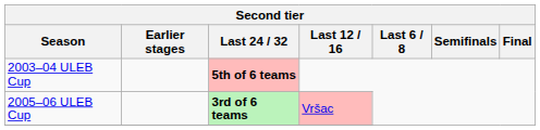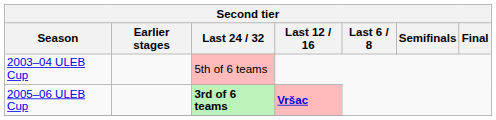2003–04 ULEB Cup | Last 24 / 32: bold -> normal
2005–06 ULEB Cup | Last 12 / 16: normal -> bold
